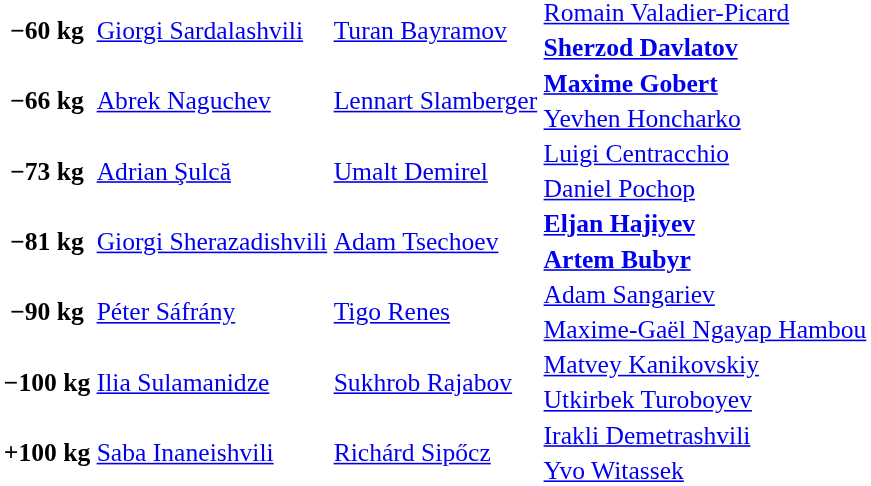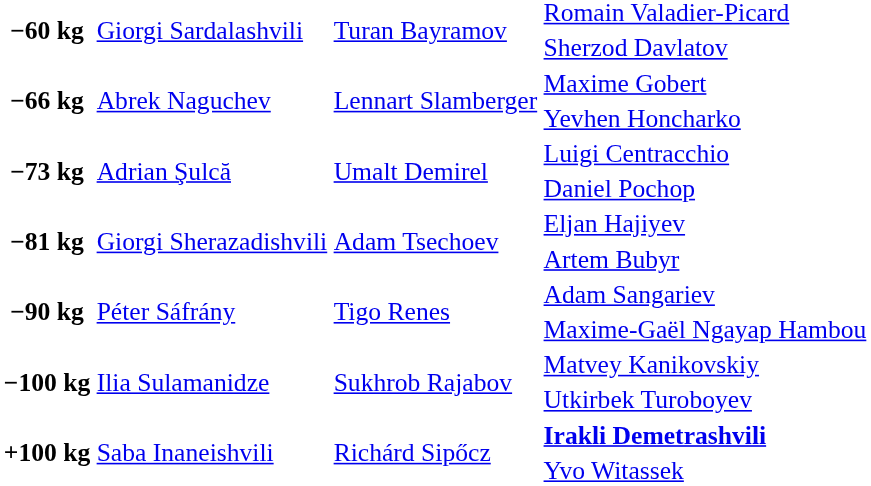Sherzod Davlatov | column 4: bold -> normal
Maxime Gobert | column 4: bold -> normal
Eljan Hajiyev | column 4: bold -> normal
Artem Bubyr | column 4: bold -> normal
Irakli Demetrashvili | column 4: normal -> bold
